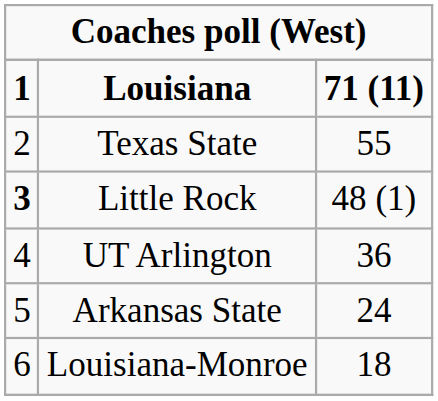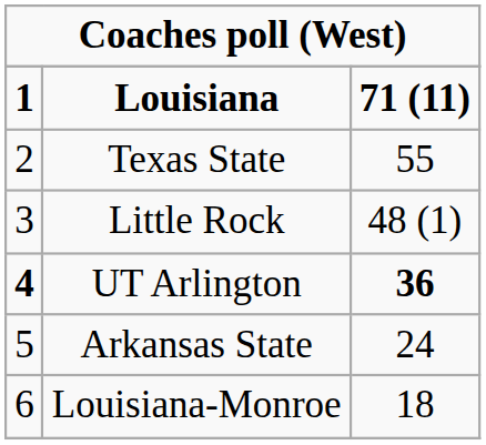Little Rock | column 1: bold -> normal
UT Arlington | column 1: normal -> bold
UT Arlington | column 3: normal -> bold
